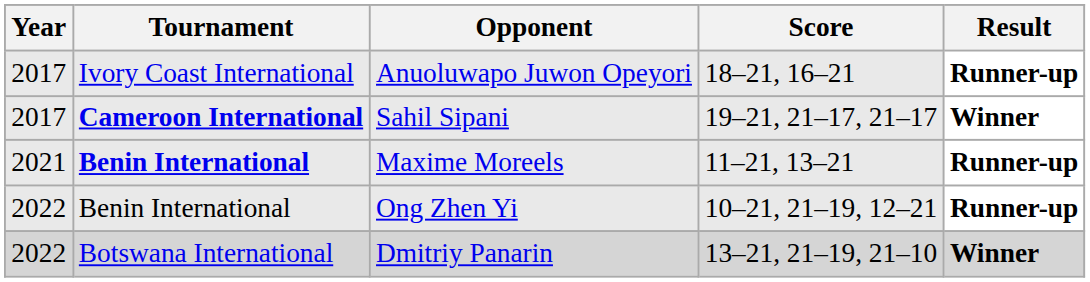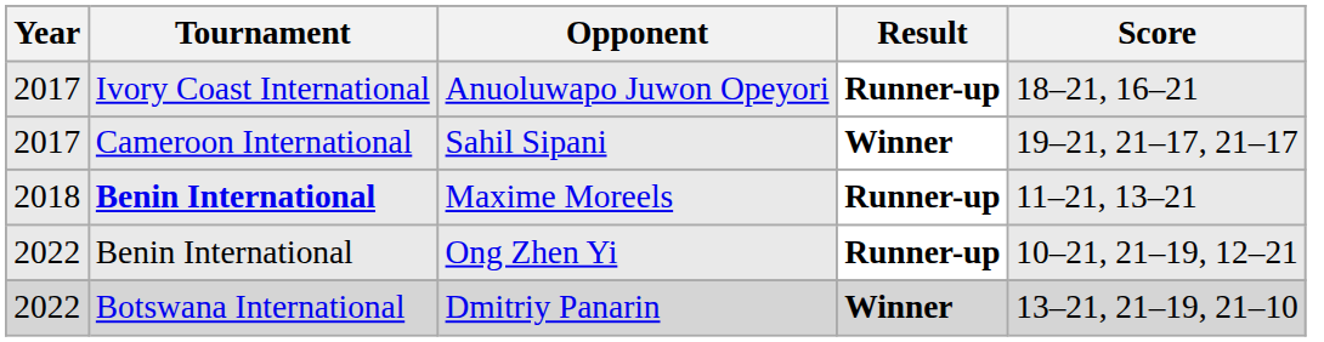columns swapped: Score <-> Result
Sahil Sipani | Tournament: bold -> normal
Maxime Moreels | Year: 2021 -> 2018
